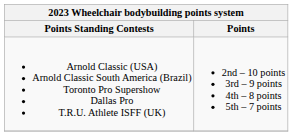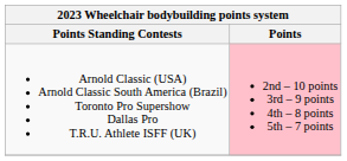row 3 | Points: no background -> pink background
